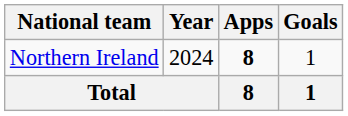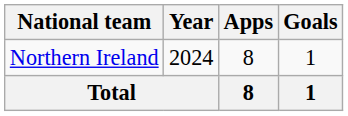Northern Ireland | Apps: bold -> normal
